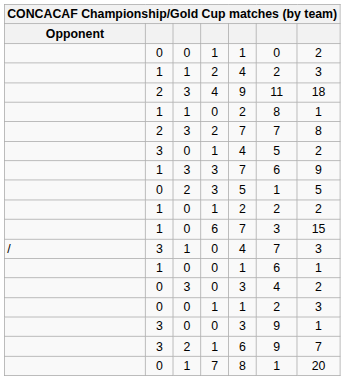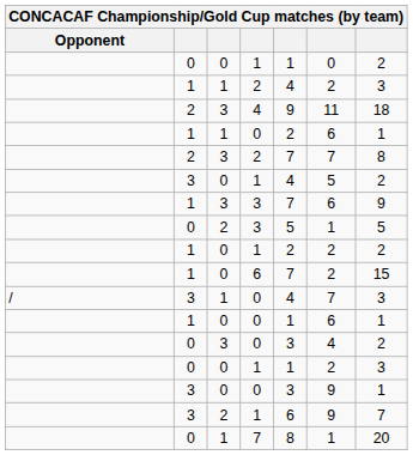row 6 | column 6: 8 -> 6
row 12 | column 6: 3 -> 2
